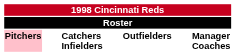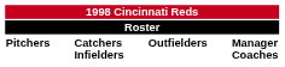Pitchers | column 1: pink background -> no background
